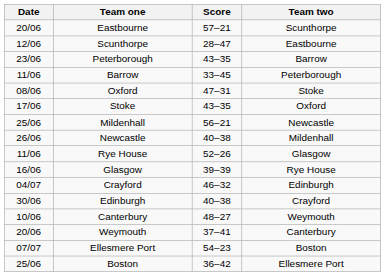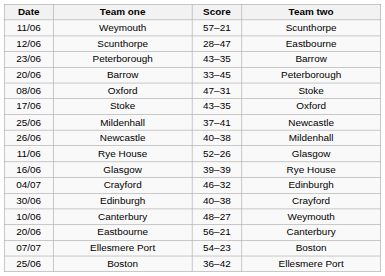row 2 | Date: 20/06 -> 11/06
row 2 | Team one: Eastbourne -> Weymouth
row 5 | Date: 11/06 -> 20/06
row 8 | Score: 56–21 -> 37–41
row 15 | Team one: Weymouth -> Eastbourne
row 15 | Score: 37–41 -> 56–21
